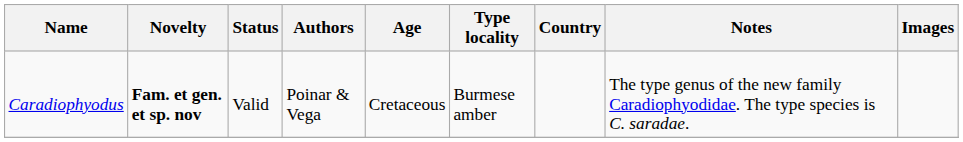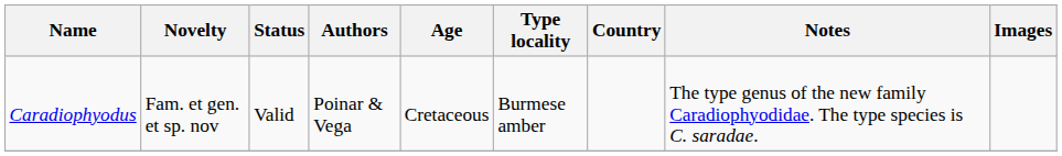Caradiophyodus | Novelty: bold -> normal
